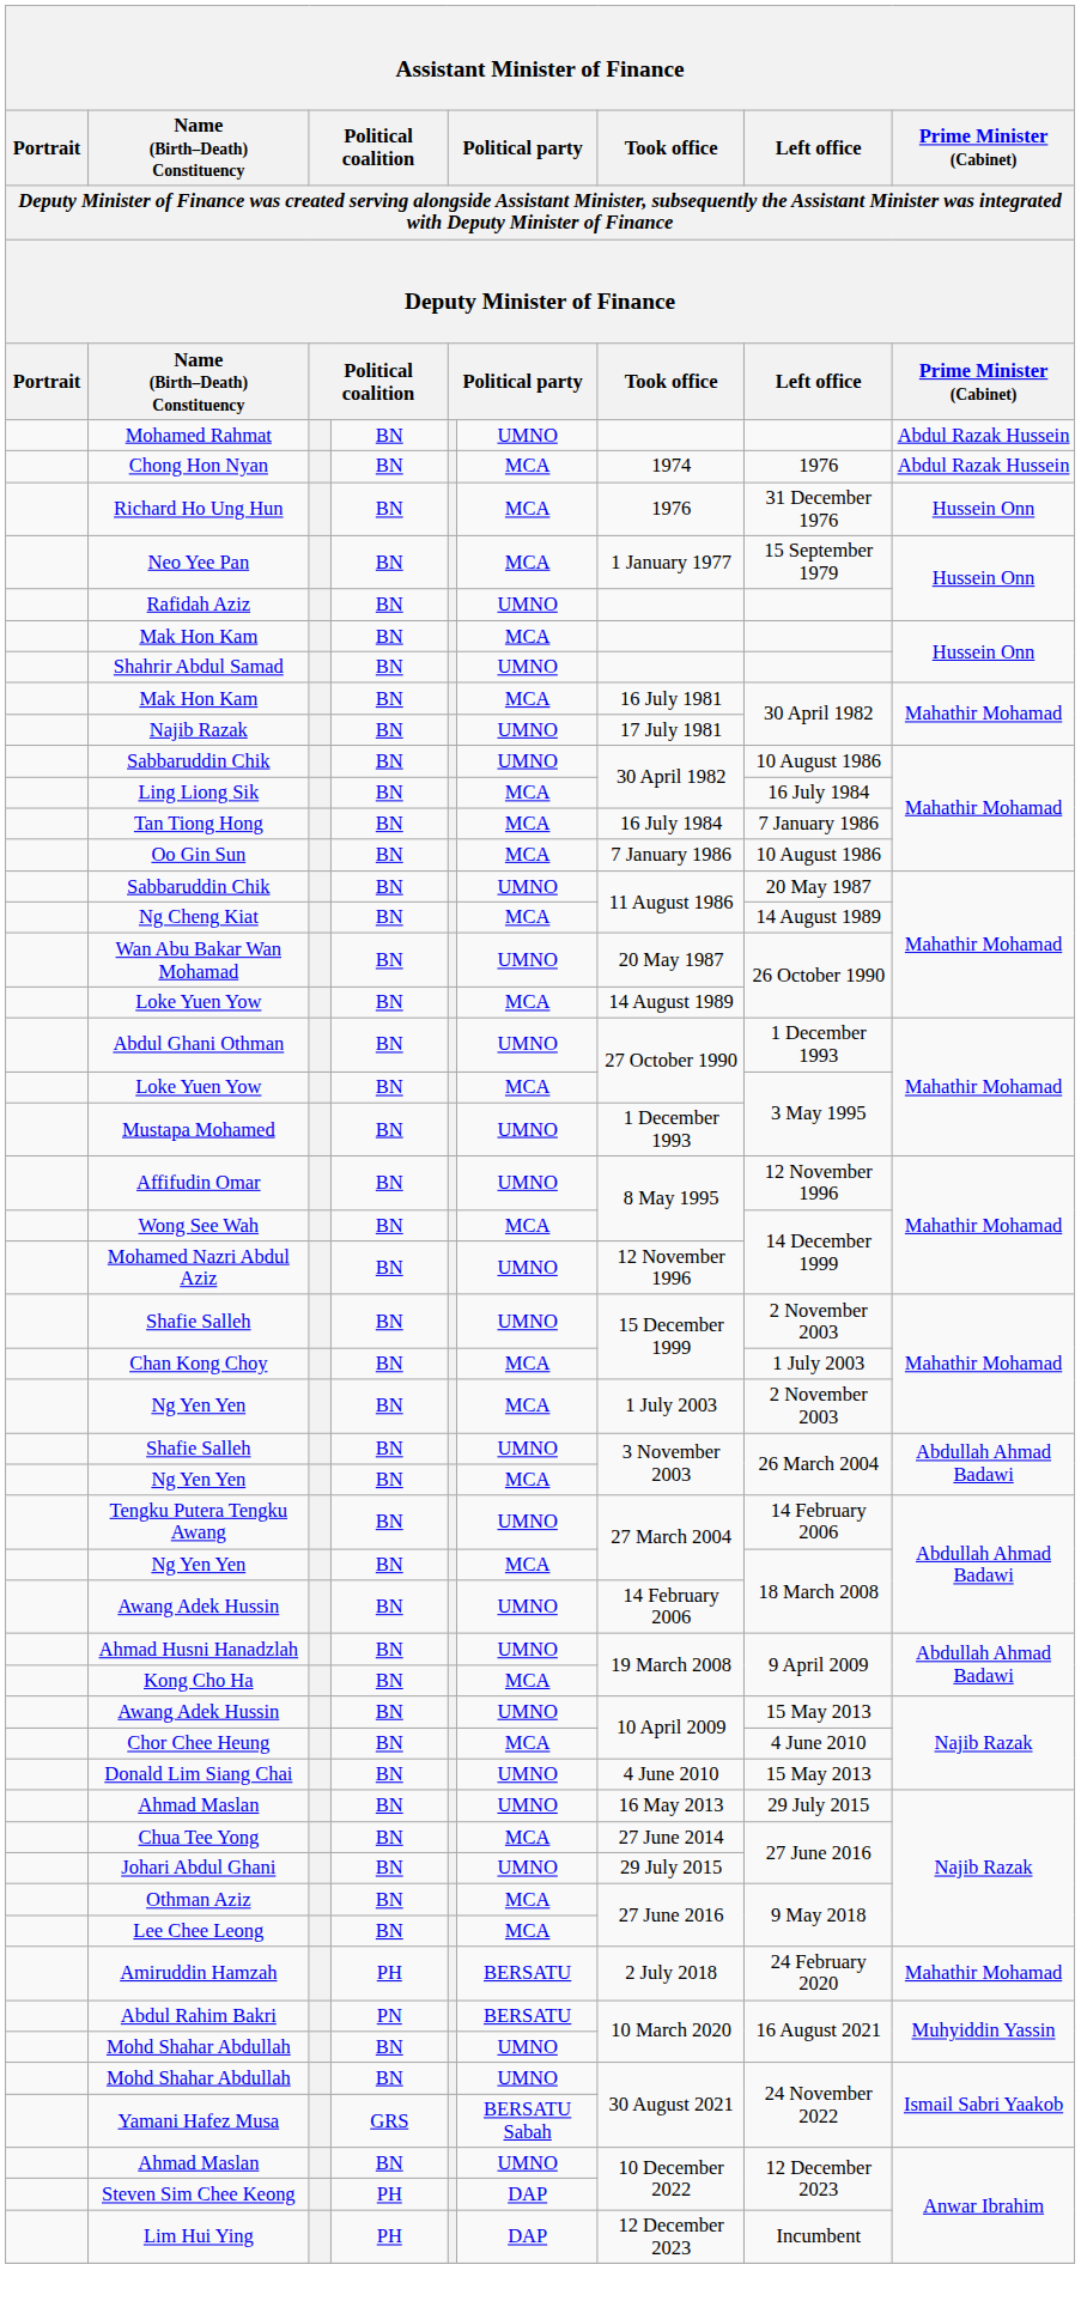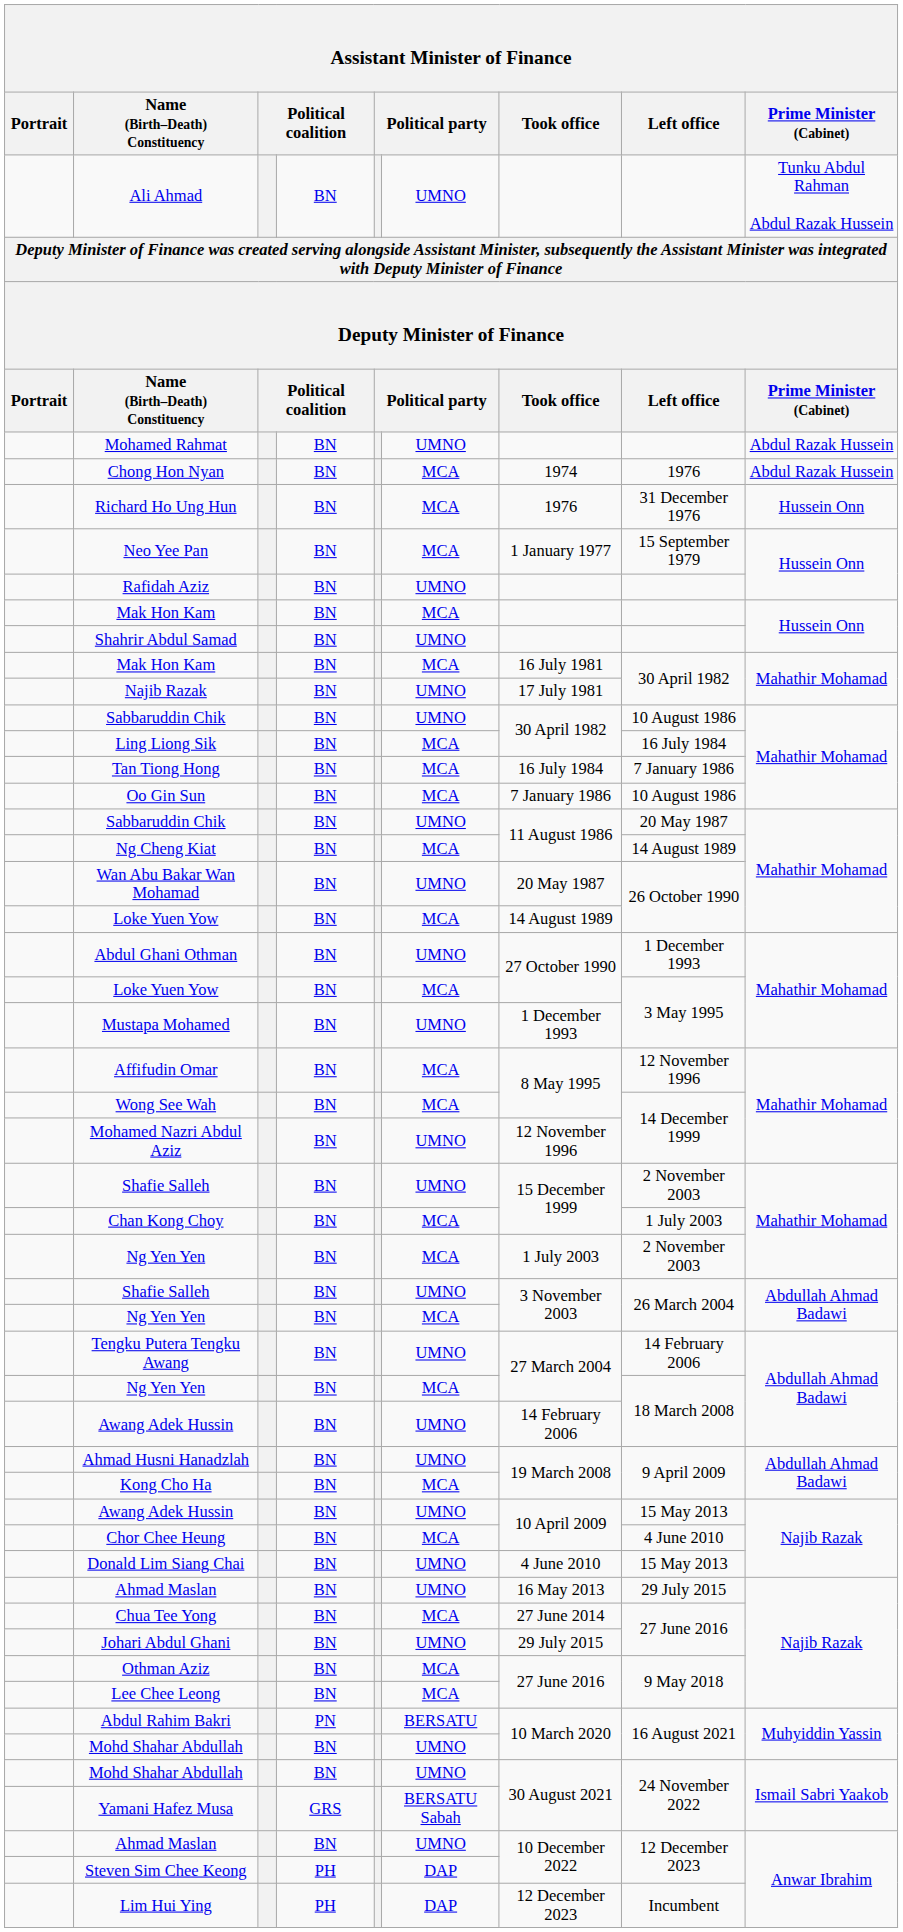+ row: Ali Ahmad | BN | UMNO | Tunku Abdul Rahman Abdul Razak Hussein
Affifudin Omar | column 6: UMNO -> MCA
- row: Amiruddin Hamzah | PH | BERSATU | 2 July 2018 | 24 February 2020 | Mahathir Mohamad
